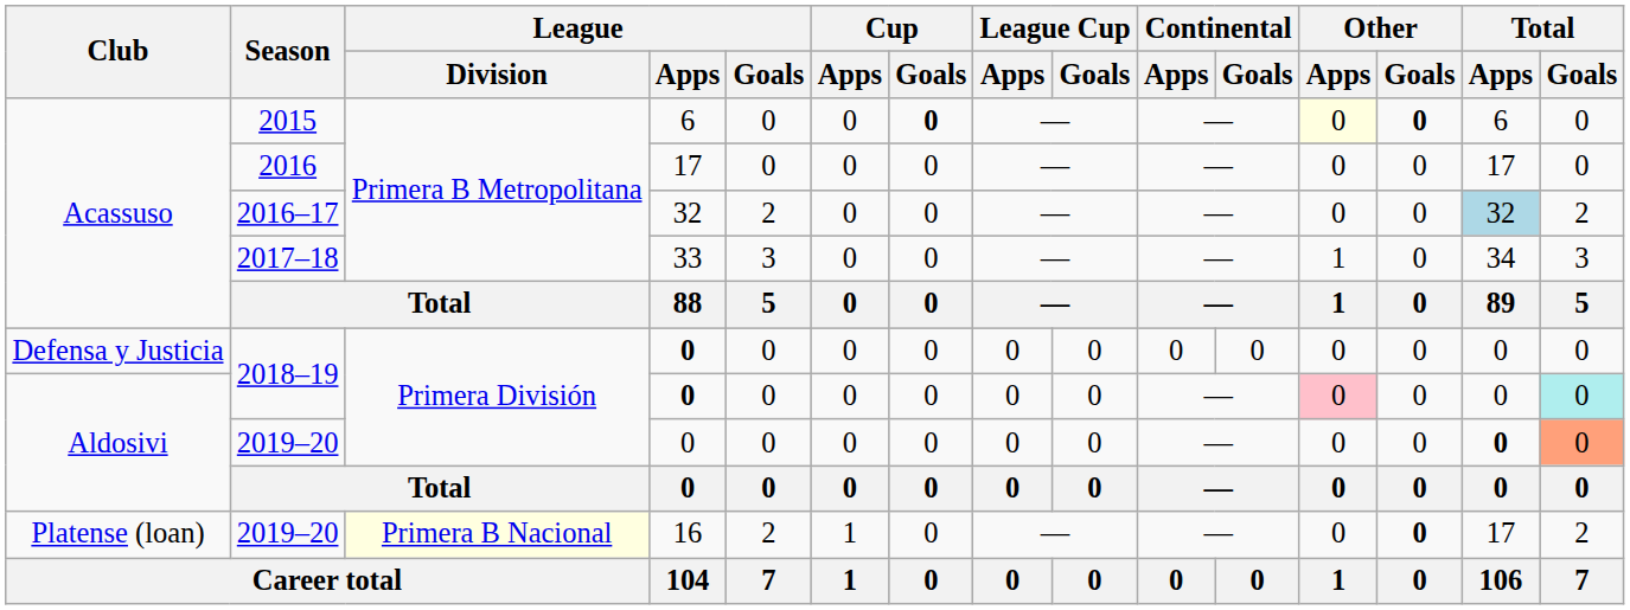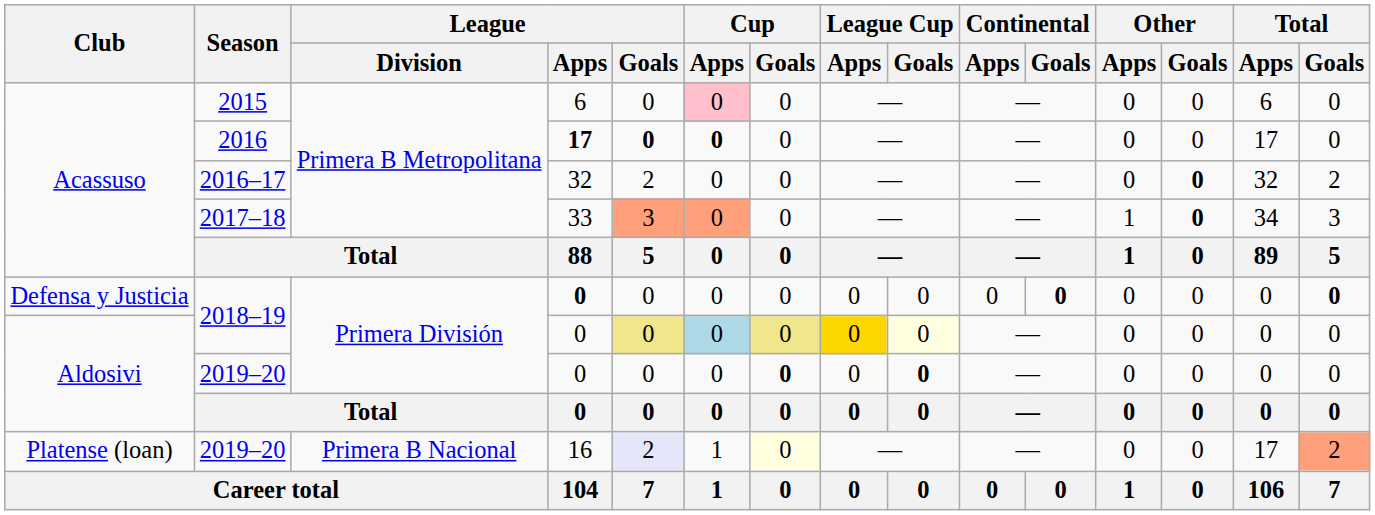2015 | Cup / Apps: no background -> pink background
2015 | Cup / Goals: bold -> normal
2015 | Other / Apps: lightyellow background -> no background
2015 | Other / Goals: bold -> normal
2016 | League / Apps: normal -> bold
2016 | League / Goals: normal -> bold
2016 | Cup / Apps: normal -> bold
2016–17 | Other / Goals: normal -> bold
2016–17 | Total / Apps: lightblue background -> no background
2017–18 | League / Goals: no background -> lightsalmon background
2017–18 | Cup / Apps: no background -> lightsalmon background
2017–18 | Other / Goals: normal -> bold
Defensa y Justicia / 2018–19 | Continental / Goals: normal -> bold
Defensa y Justicia / 2018–19 | Total / Goals: normal -> bold
Aldosivi / 2018–19 | League / Apps: bold -> normal
Aldosivi / 2018–19 | League / Goals: no background -> khaki background
Aldosivi / 2018–19 | Cup / Apps: no background -> lightblue background
Aldosivi / 2018–19 | Cup / Goals: no background -> khaki background
Aldosivi / 2018–19 | League Cup / Apps: no background -> gold background
Aldosivi / 2018–19 | League Cup / Goals: no background -> lightyellow background
Aldosivi / 2018–19 | Other / Apps: pink background -> no background
Aldosivi / 2018–19 | Total / Goals: paleturquoise background -> no background
Aldosivi / 2019–20 | Cup / Goals: normal -> bold
Aldosivi / 2019–20 | League Cup / Goals: normal -> bold
Aldosivi / 2019–20 | Total / Apps: bold -> normal
Aldosivi / 2019–20 | Total / Goals: lightsalmon background -> no background
Platense (loan) / 2019–20 | League / Division: lightyellow background -> no background
Platense (loan) / 2019–20 | League / Goals: no background -> lavender background
Platense (loan) / 2019–20 | Cup / Goals: no background -> lightyellow background
Platense (loan) / 2019–20 | Other / Goals: bold -> normal
Platense (loan) / 2019–20 | Total / Goals: no background -> lightsalmon background
